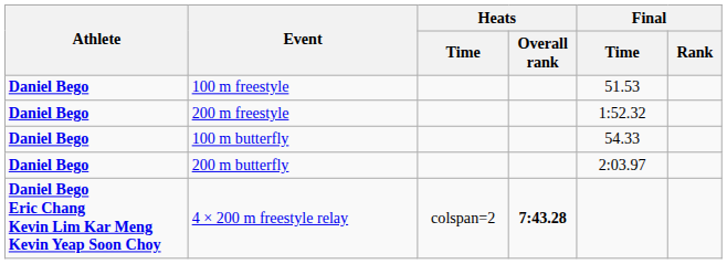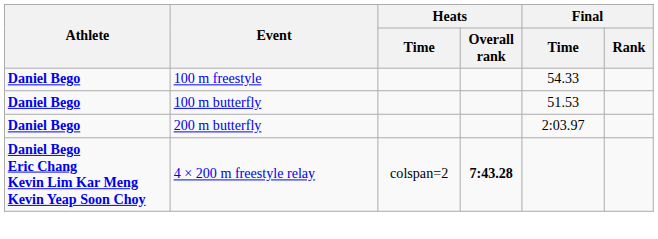100 m freestyle | Final / Time: 51.53 -> 54.33
- row: Daniel Bego | 200 m freestyle | 1:52.32
100 m butterfly | Final / Time: 54.33 -> 51.53
